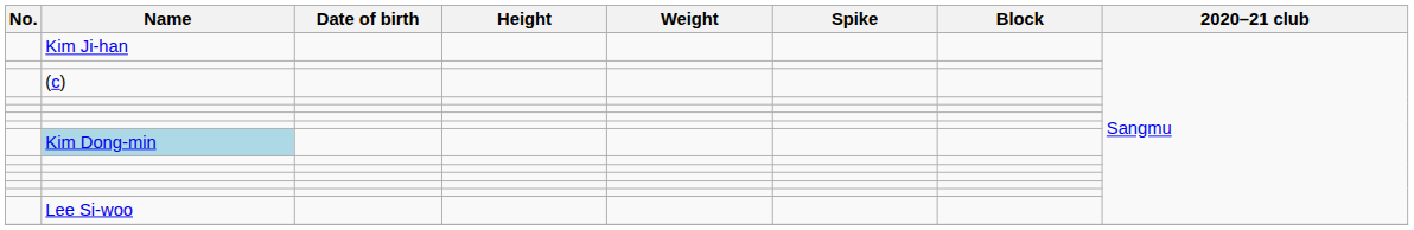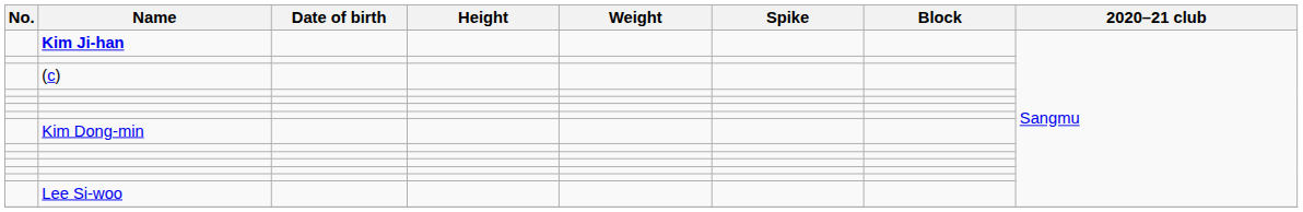Kim Ji-han | Name: normal -> bold
Kim Dong-min | Name: lightblue background -> no background
